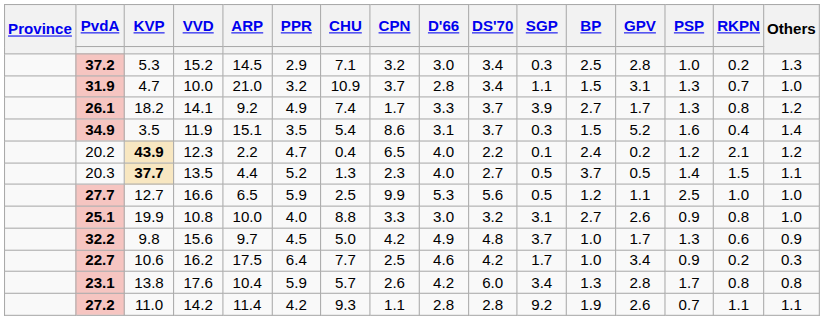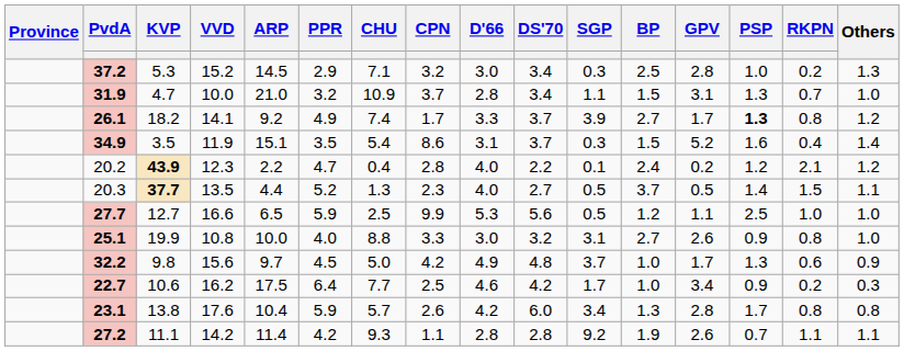26.1 | PSP: normal -> bold
20.2 | CPN: 6.5 -> 2.8
27.2 | KVP: 11.0 -> 11.1
